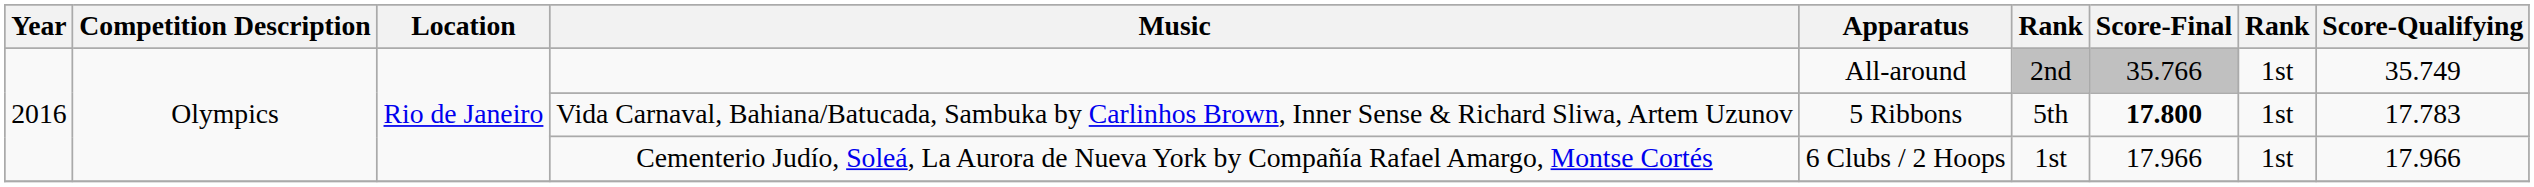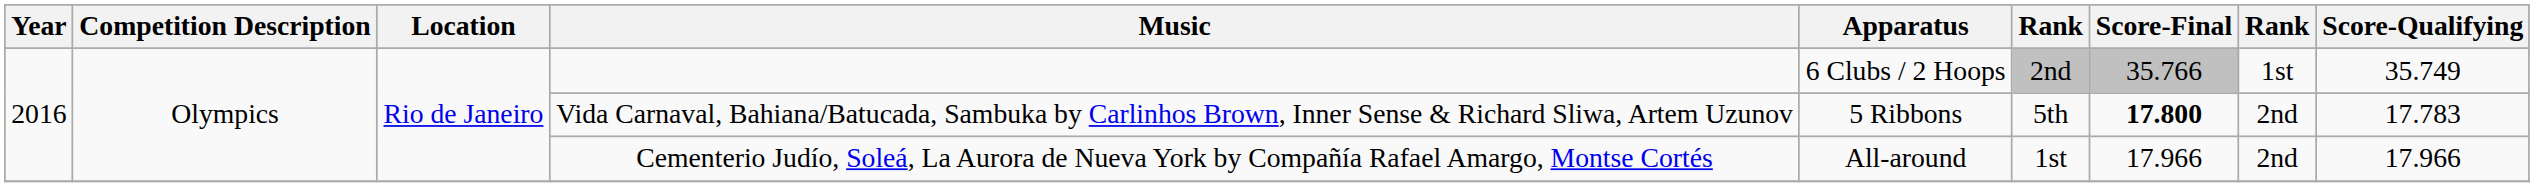row 2 | Apparatus: All-around -> 6 Clubs / 2 Hoops
row 3 | column 8: 1st -> 2nd
row 4 | Apparatus: 6 Clubs / 2 Hoops -> All-around
row 4 | column 8: 1st -> 2nd
